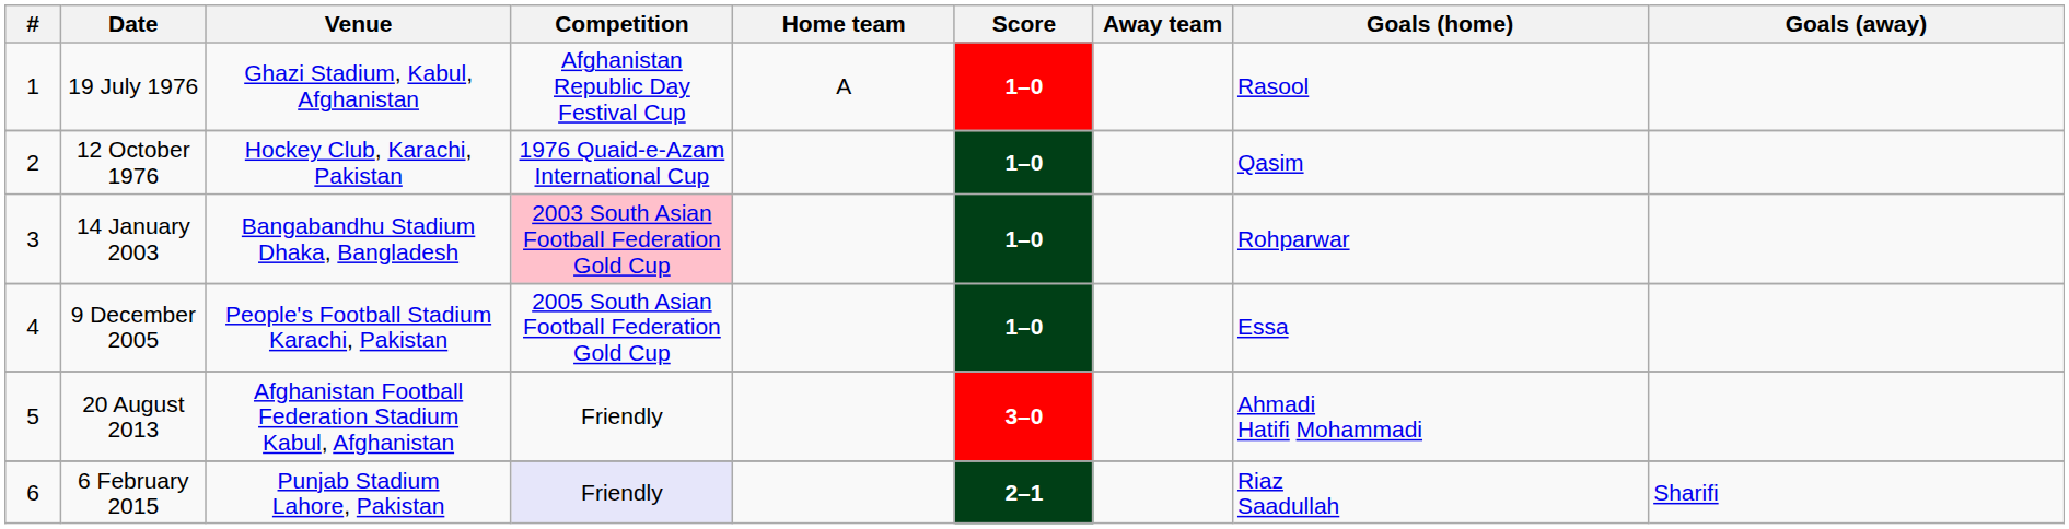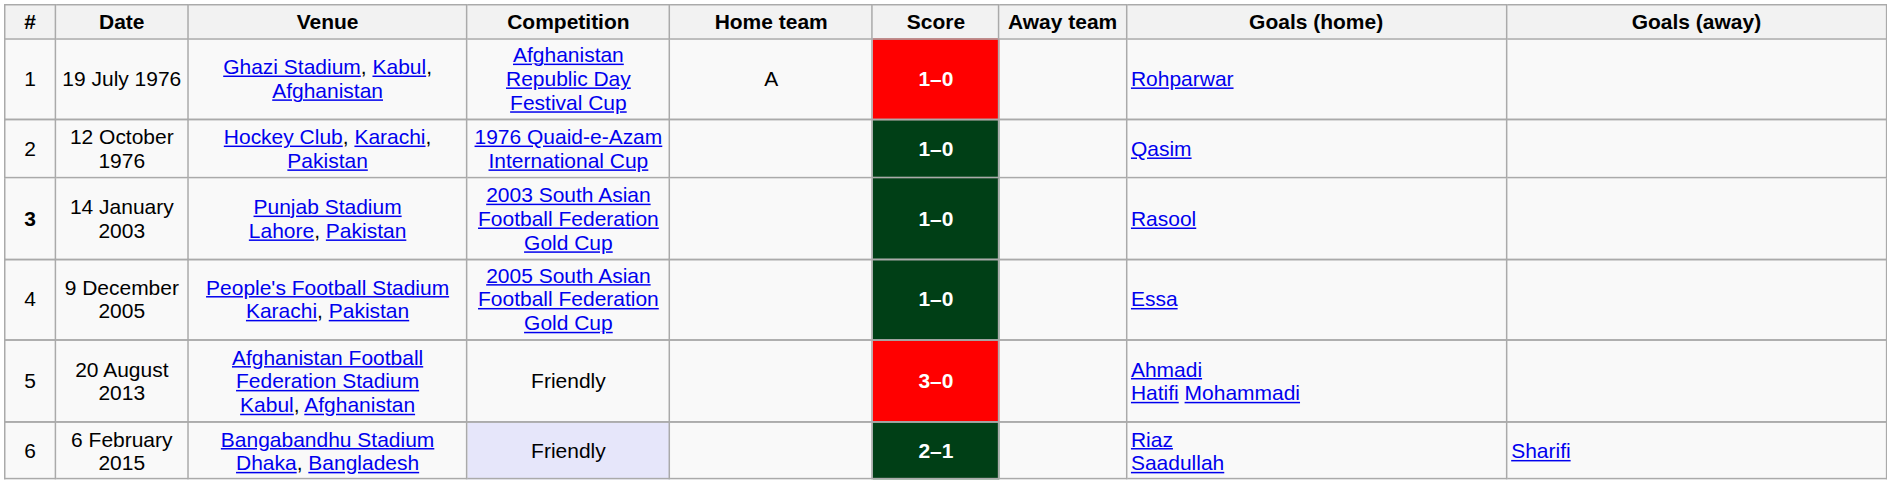19 July 1976 | Goals (home): Rasool -> Rohparwar
14 January 2003 | #: normal -> bold
14 January 2003 | Venue: Bangabandhu Stadium Dhaka, Bangladesh -> Punjab Stadium Lahore, Pakistan
14 January 2003 | Competition: pink background -> no background
14 January 2003 | Goals (home): Rohparwar -> Rasool
6 February 2015 | Venue: Punjab Stadium Lahore, Pakistan -> Bangabandhu Stadium Dhaka, Bangladesh
